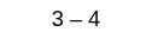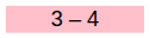row 1 | column 1: no background -> pink background
